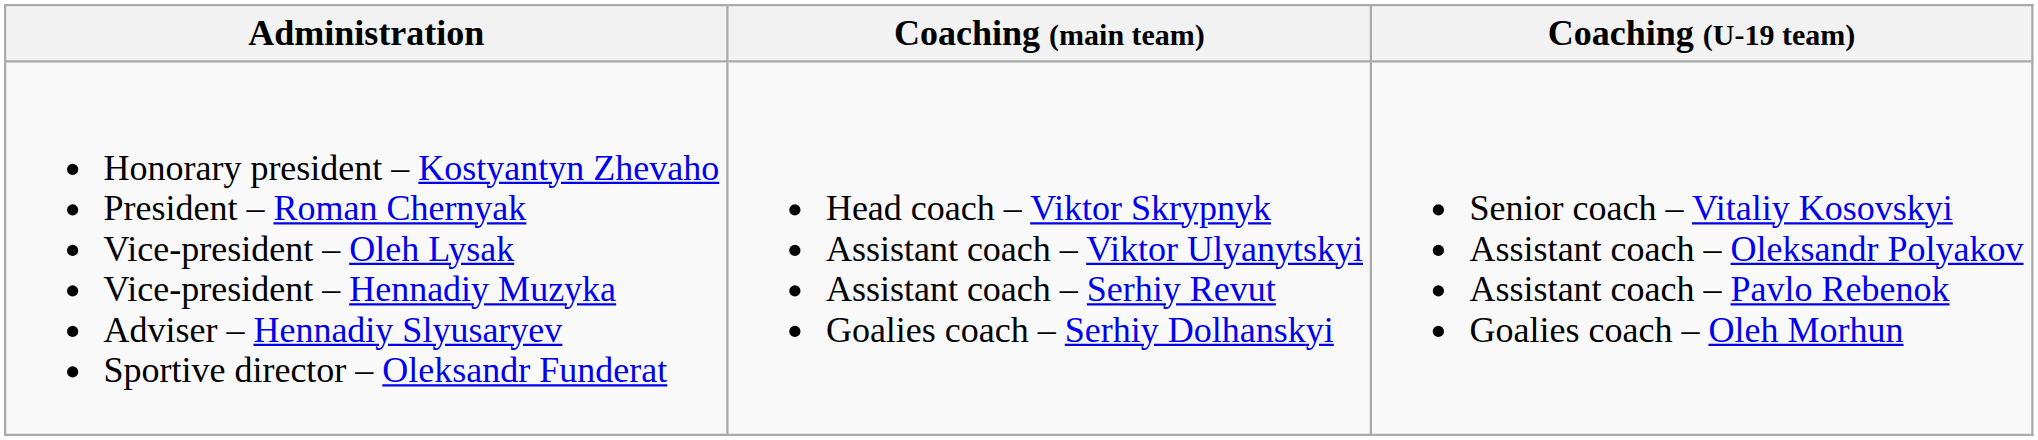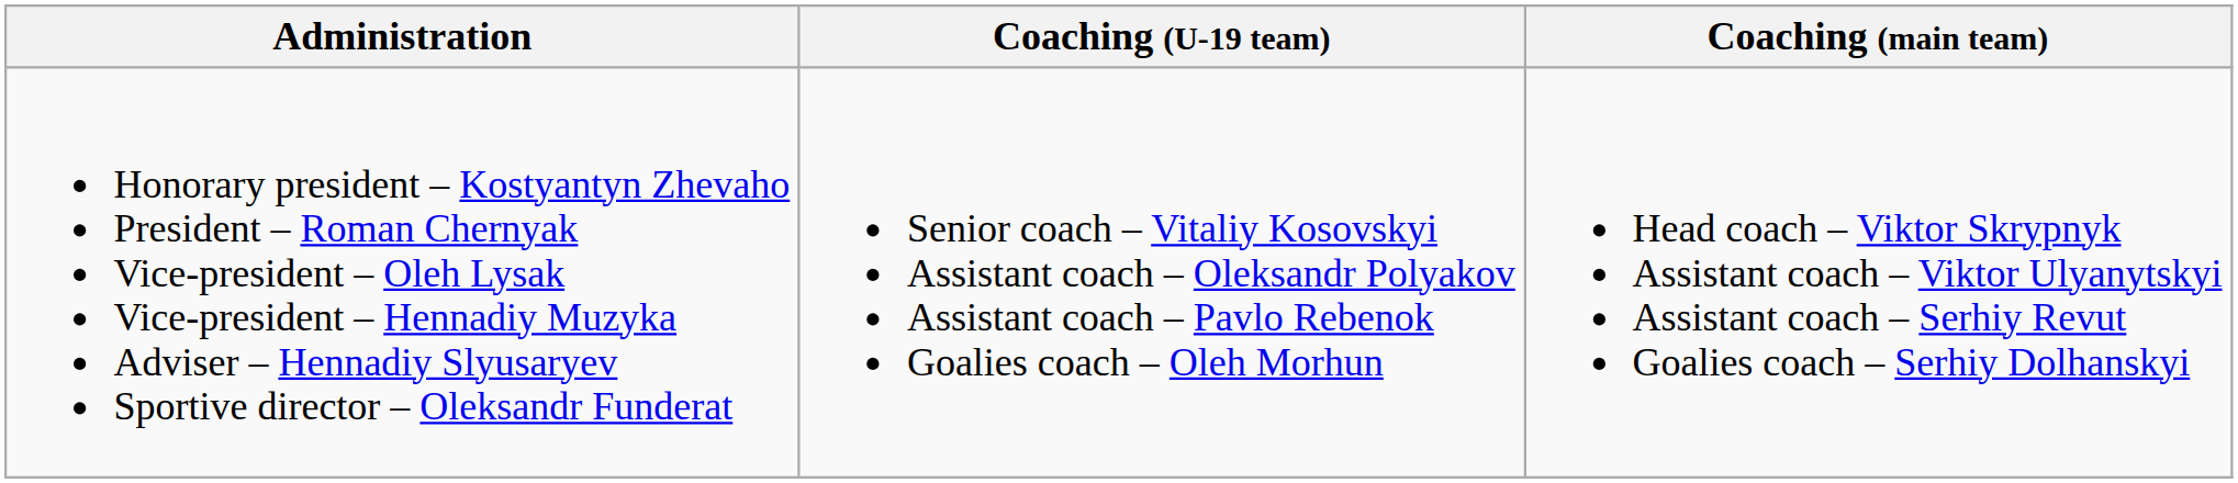columns swapped: Coaching (main team) <-> Coaching (U-19 team)
